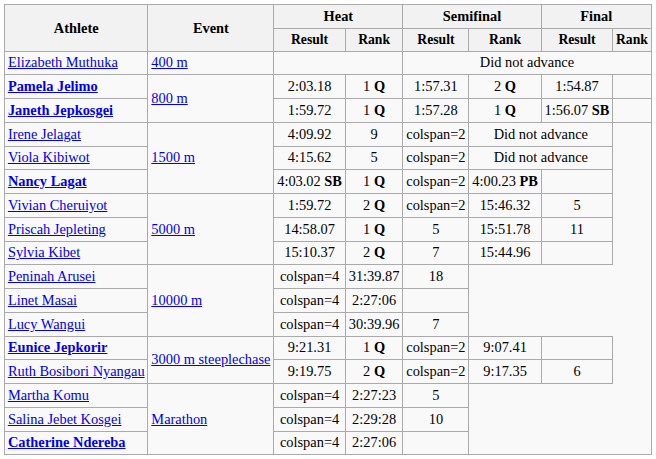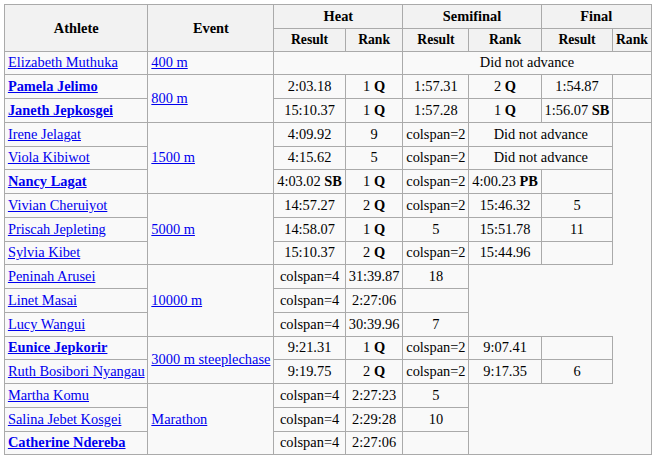Janeth Jepkosgei | Heat / Result: 1:59.72 -> 15:10.37
Vivian Cheruiyot | Heat / Result: 1:59.72 -> 14:57.27
Sylvia Kibet | Semifinal / Result: 7 -> colspan=2
